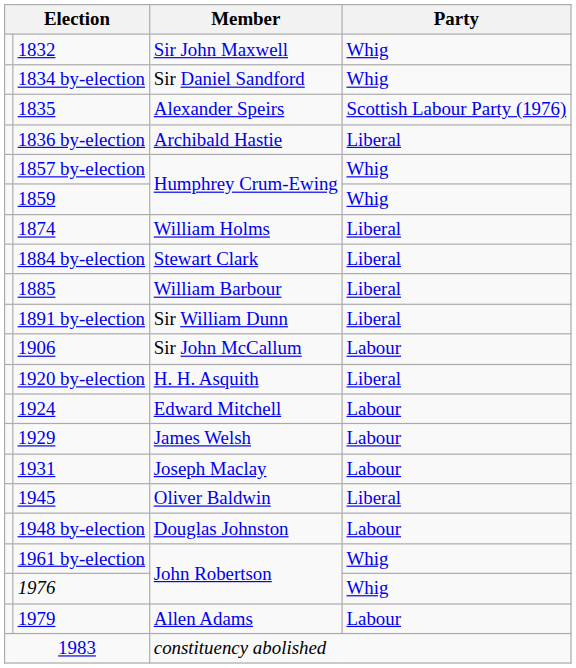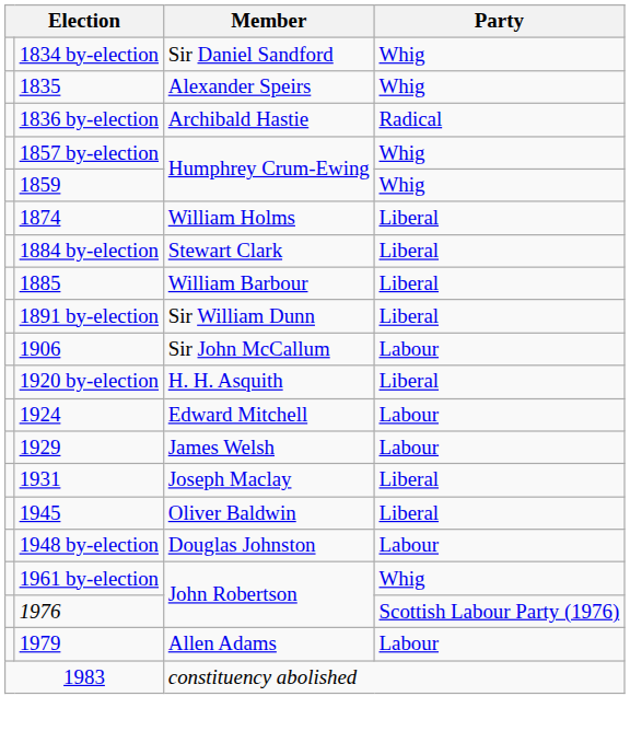- row: 1832 | Sir John Maxwell | Whig
Alexander Speirs | Party: Scottish Labour Party (1976) -> Whig
Archibald Hastie | Party: Liberal -> Radical
Joseph Maclay | Party: Labour -> Liberal
1976 / John Robertson | Party: Whig -> Scottish Labour Party (1976)
